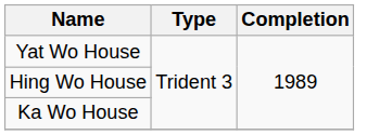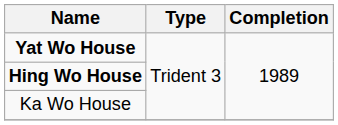Yat Wo House | Name: normal -> bold
Hing Wo House | Name: normal -> bold
